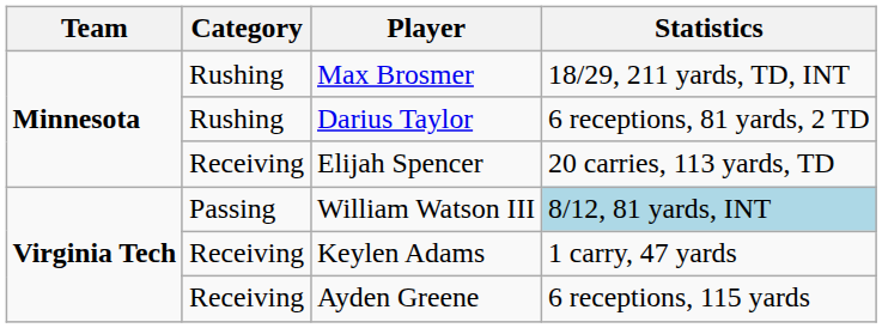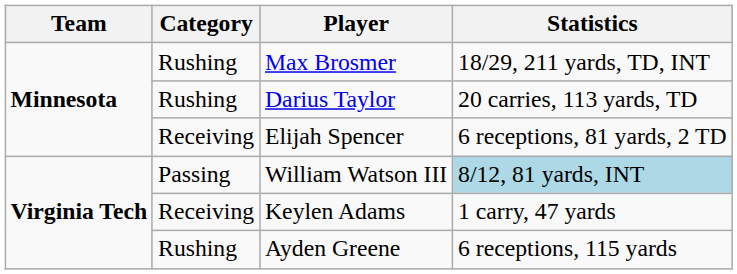Darius Taylor | Statistics: 6 receptions, 81 yards, 2 TD -> 20 carries, 113 yards, TD
Elijah Spencer | Statistics: 20 carries, 113 yards, TD -> 6 receptions, 81 yards, 2 TD
Ayden Greene | Category: Receiving -> Rushing
